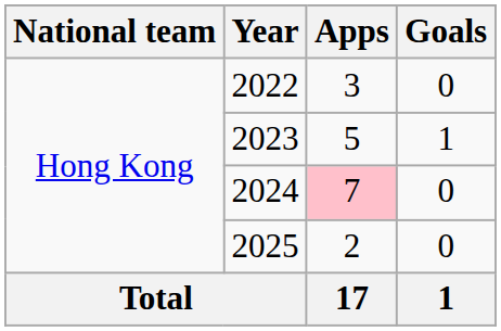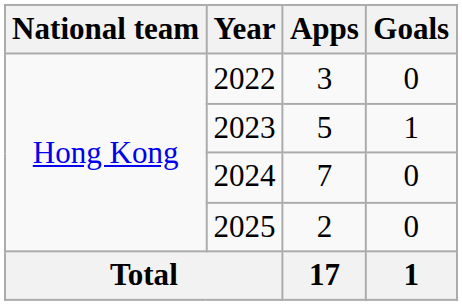2024 | Apps: pink background -> no background
